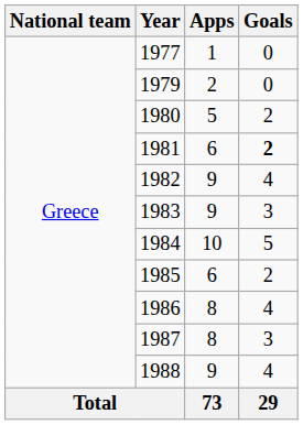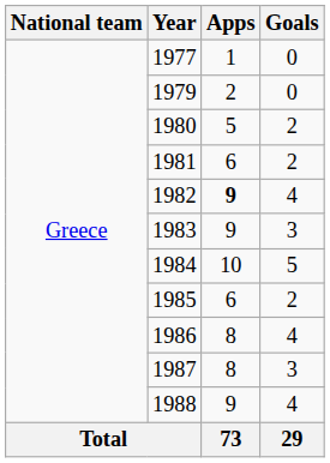1981 | Goals: bold -> normal
1982 | Apps: normal -> bold
